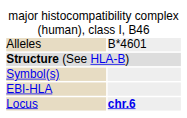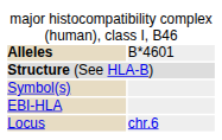Alleles | column 1: normal -> bold
Locus | column 2: bold -> normal
